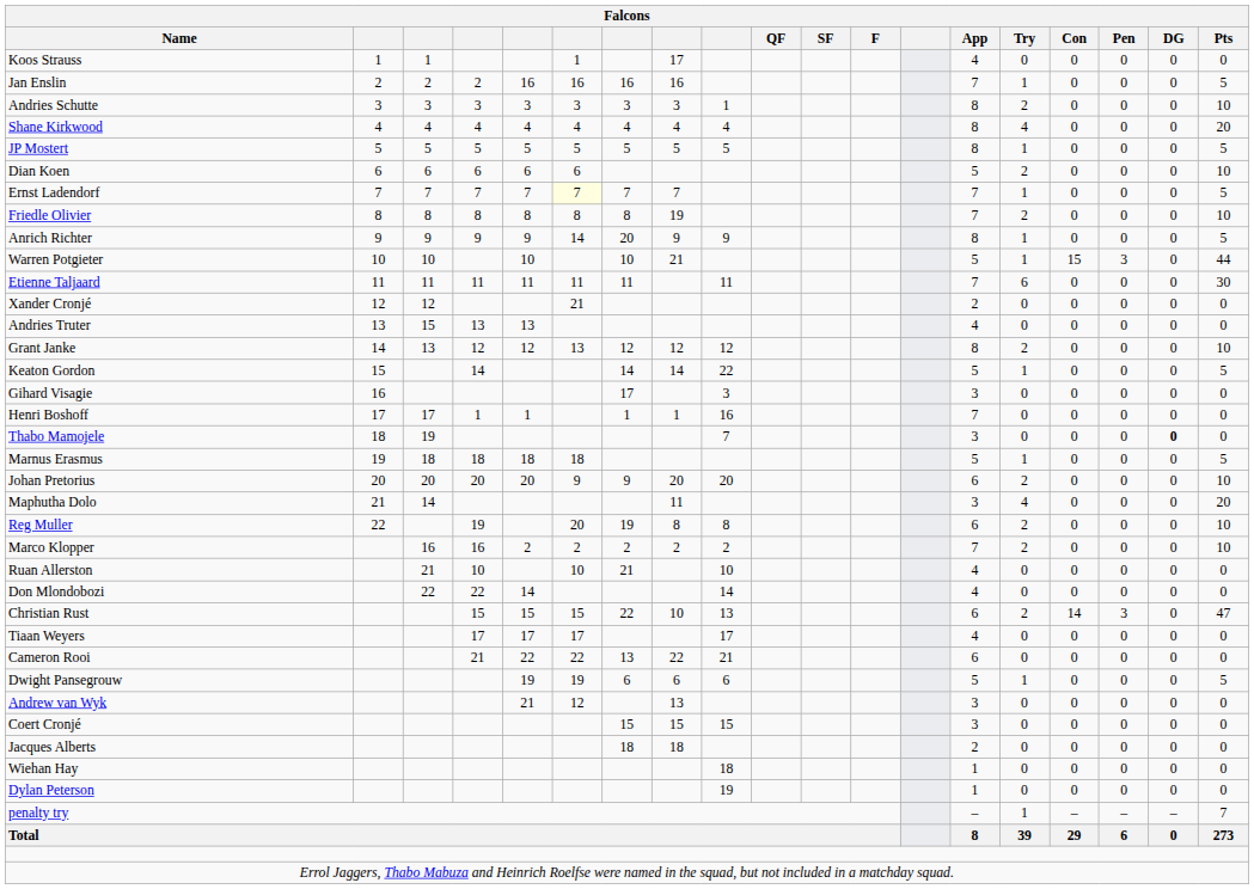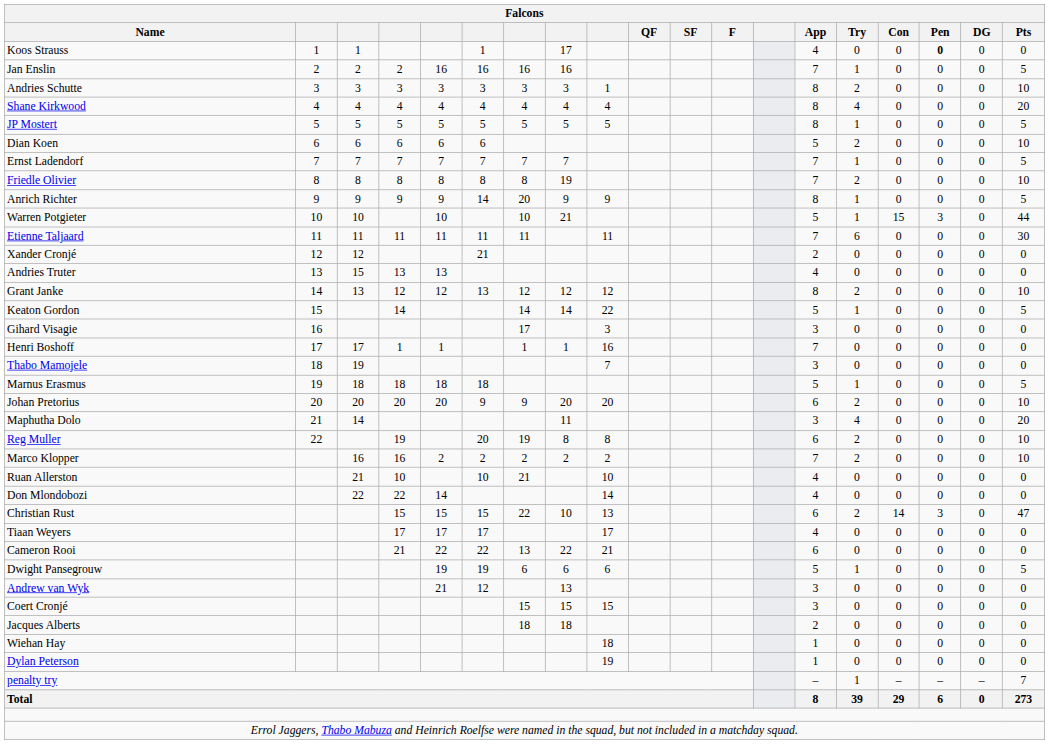Koos Strauss | Pen: normal -> bold
Ernst Ladendorf | column 6: lightyellow background -> no background
Thabo Mamojele | DG: bold -> normal
